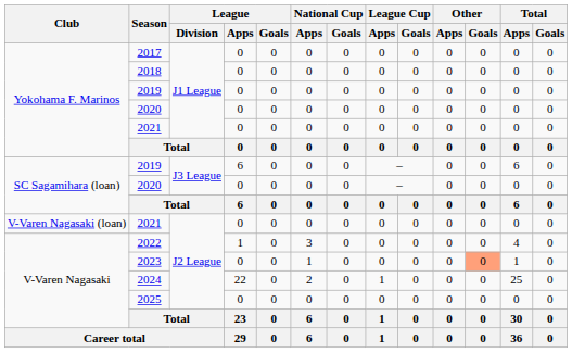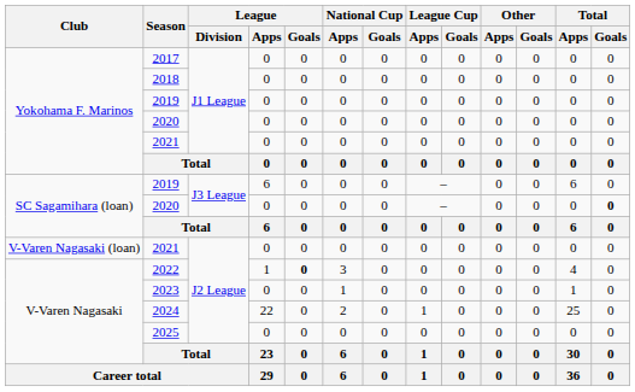SC Sagamihara (loan) / 2020 | Total / Goals: normal -> bold
2022 | League / Goals: normal -> bold
2023 | Other / Goals: lightsalmon background -> no background
